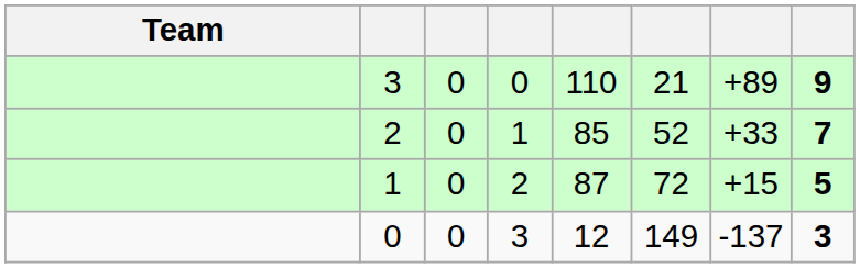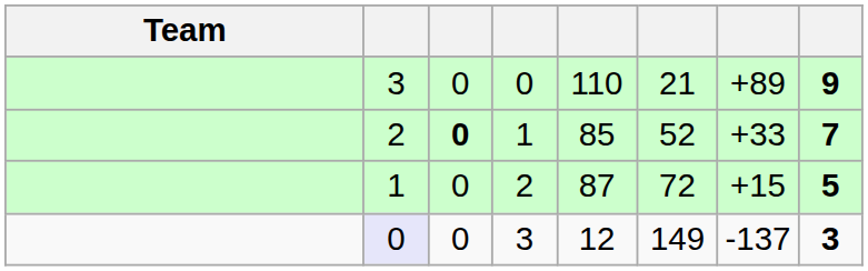row 3 | column 3: normal -> bold
row 5 | column 2: no background -> lavender background
